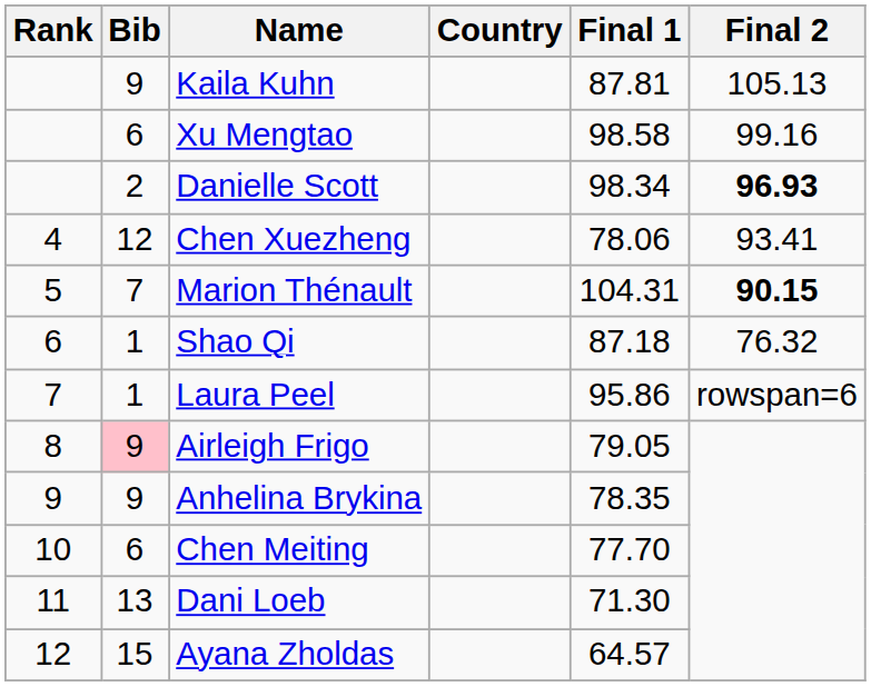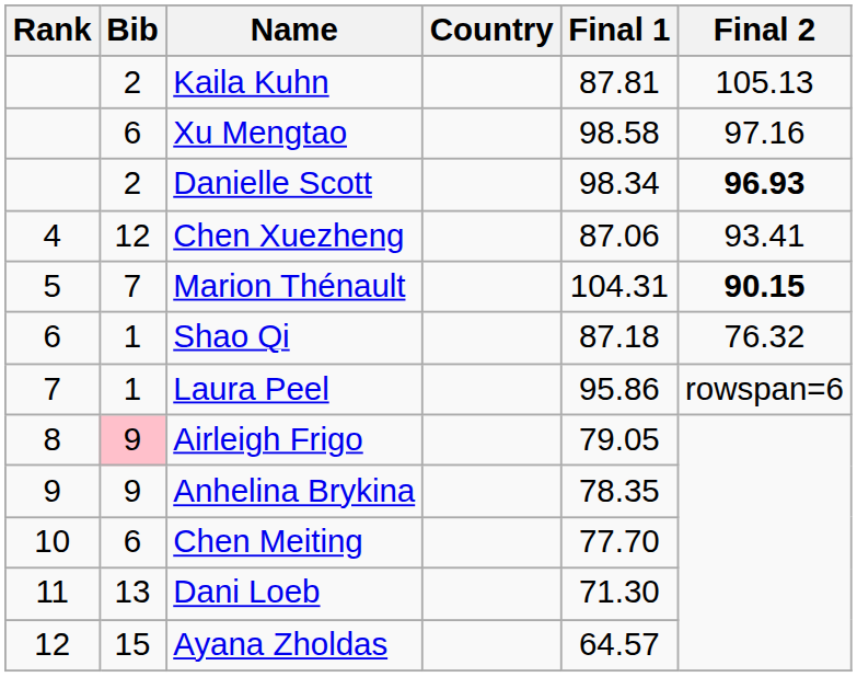Kaila Kuhn | Bib: 9 -> 2
Xu Mengtao | Final 2: 99.16 -> 97.16
Chen Xuezheng | Final 1: 78.06 -> 87.06
